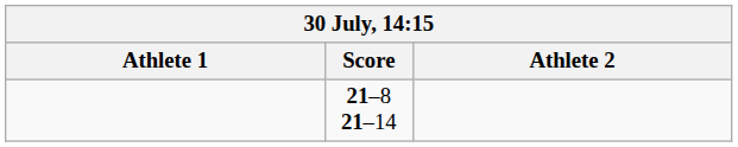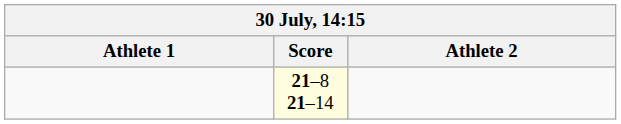row 3 | Score: no background -> lightyellow background
